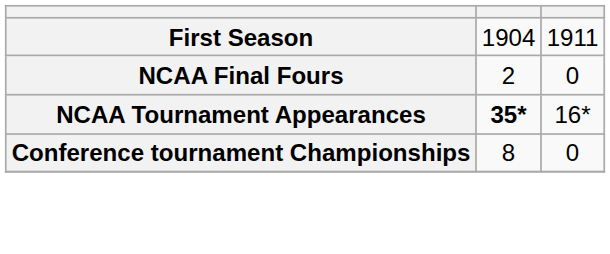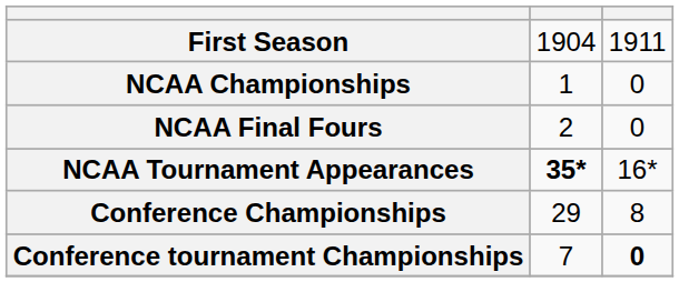+ row: NCAA Championships | 1 | 0
+ row: Conference Championships | 29 | 8
Conference tournament Championships | column 2: 8 -> 7
Conference tournament Championships | column 3: normal -> bold
